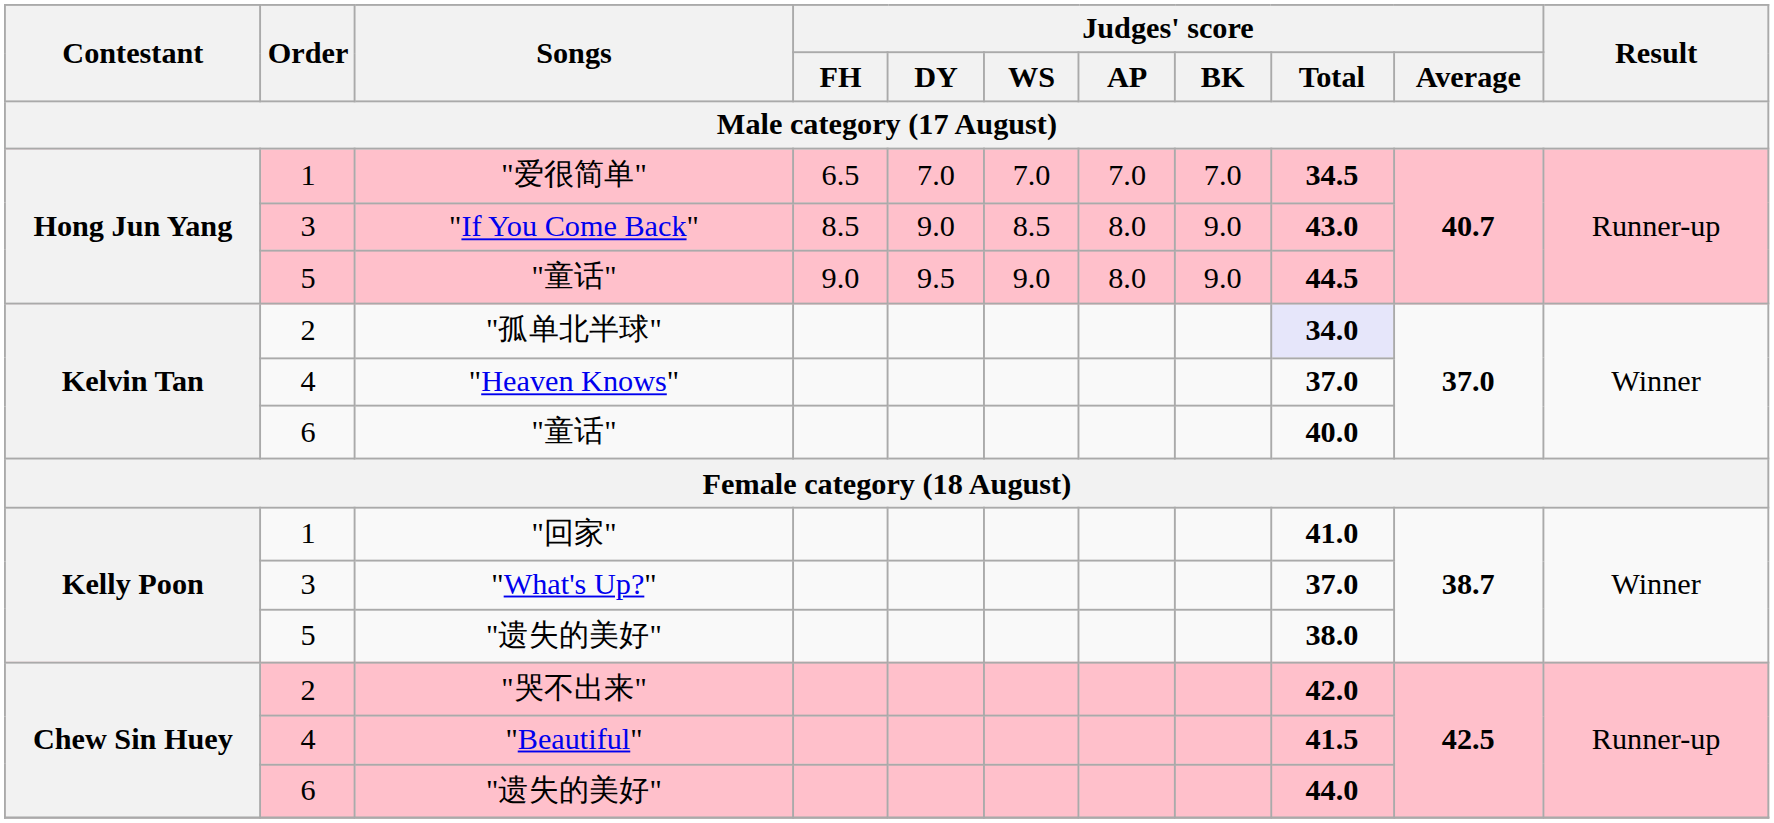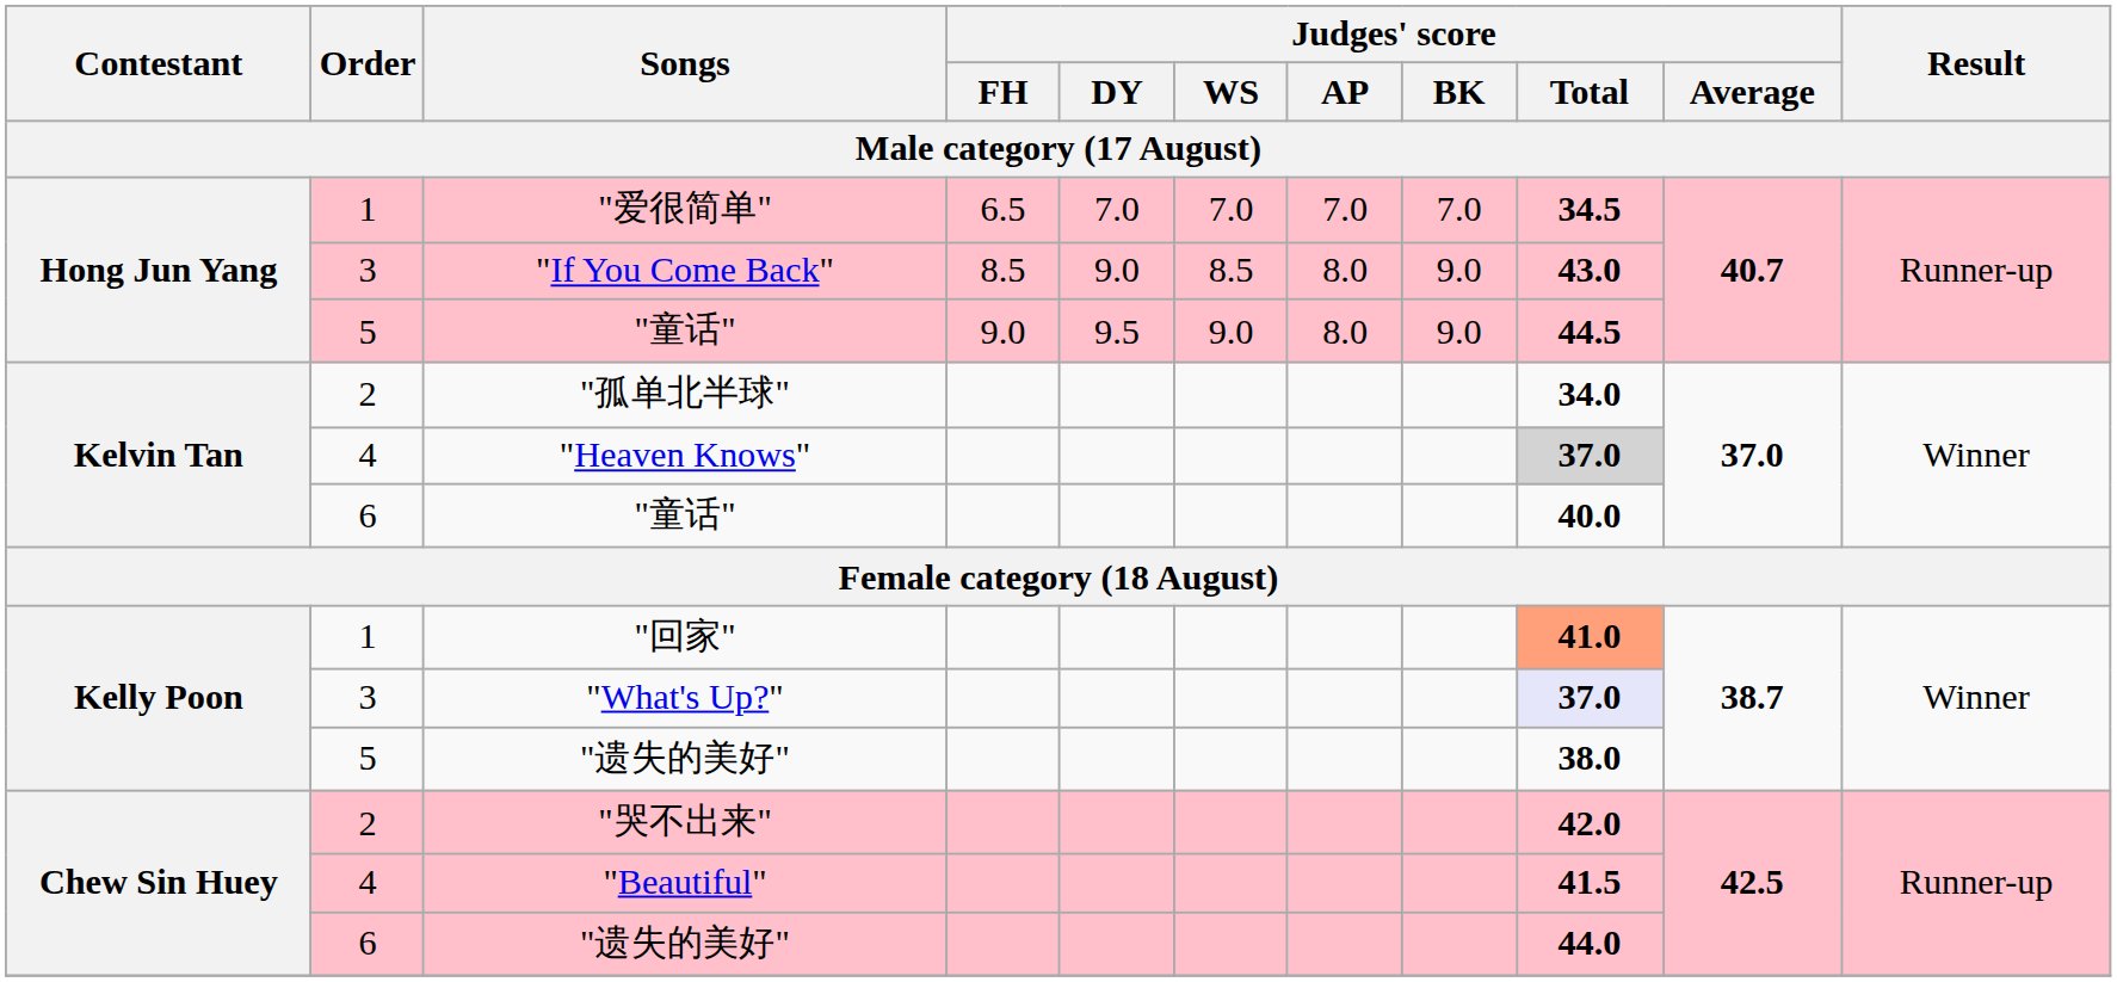"孤单北半球" | Judges' score / Total: lavender background -> no background
"Heaven Knows" | Judges' score / Total: no background -> lightgrey background
"回家" | Judges' score / Total: no background -> lightsalmon background
"What's Up?" | Judges' score / Total: no background -> lavender background
